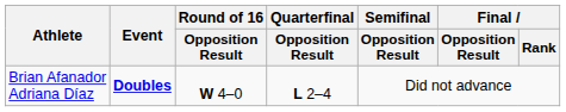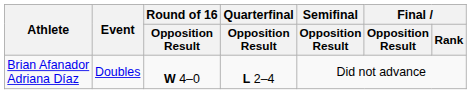Brian Afanador Adriana Díaz | Event: bold -> normal
